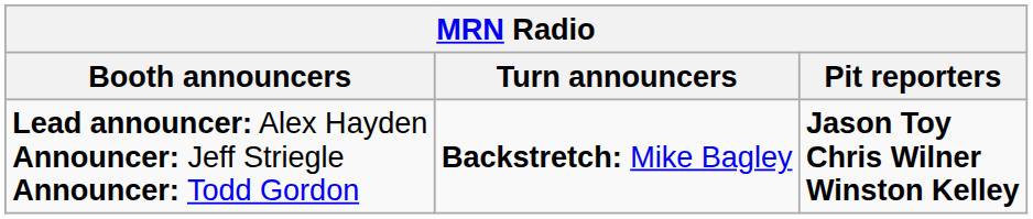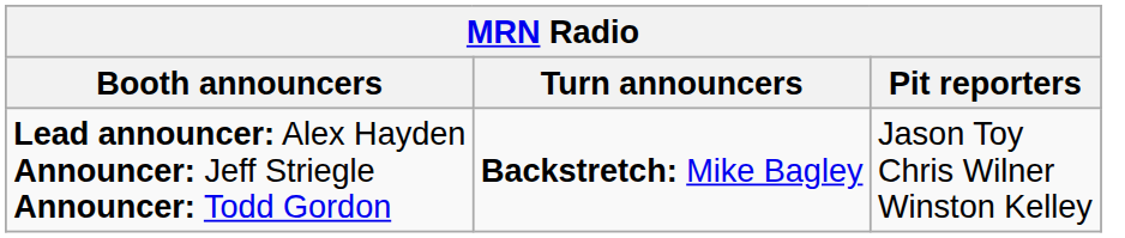row 3 | Pit reporters: bold -> normal
